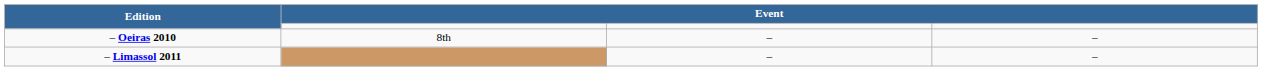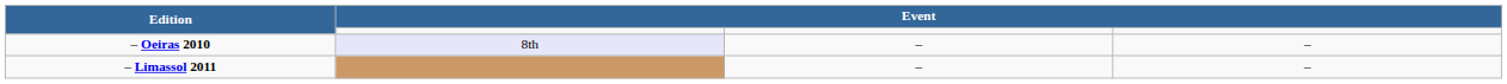– Oeiras 2010 | column 2: no background -> lavender background
